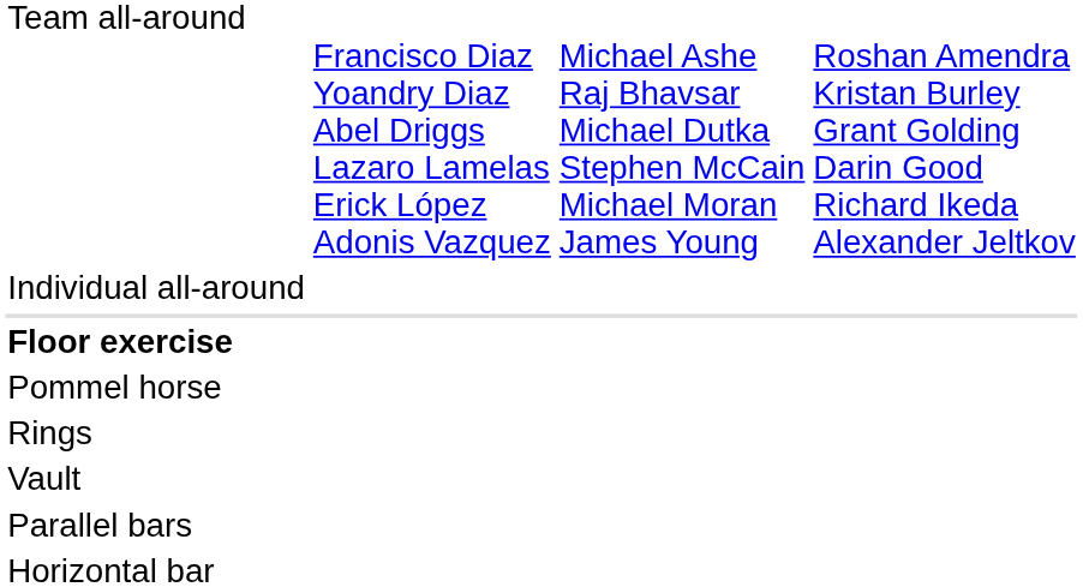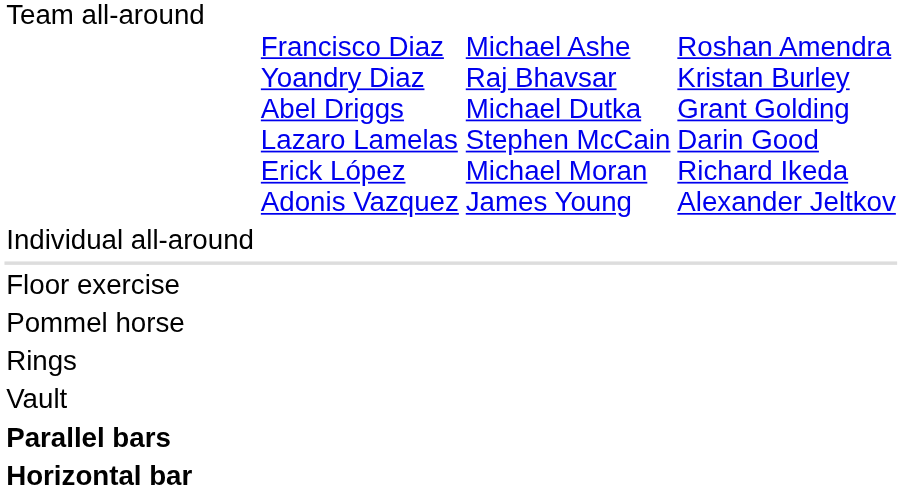Floor exercise | column 1: bold -> normal
Parallel bars | column 1: normal -> bold
Horizontal bar | column 1: normal -> bold
